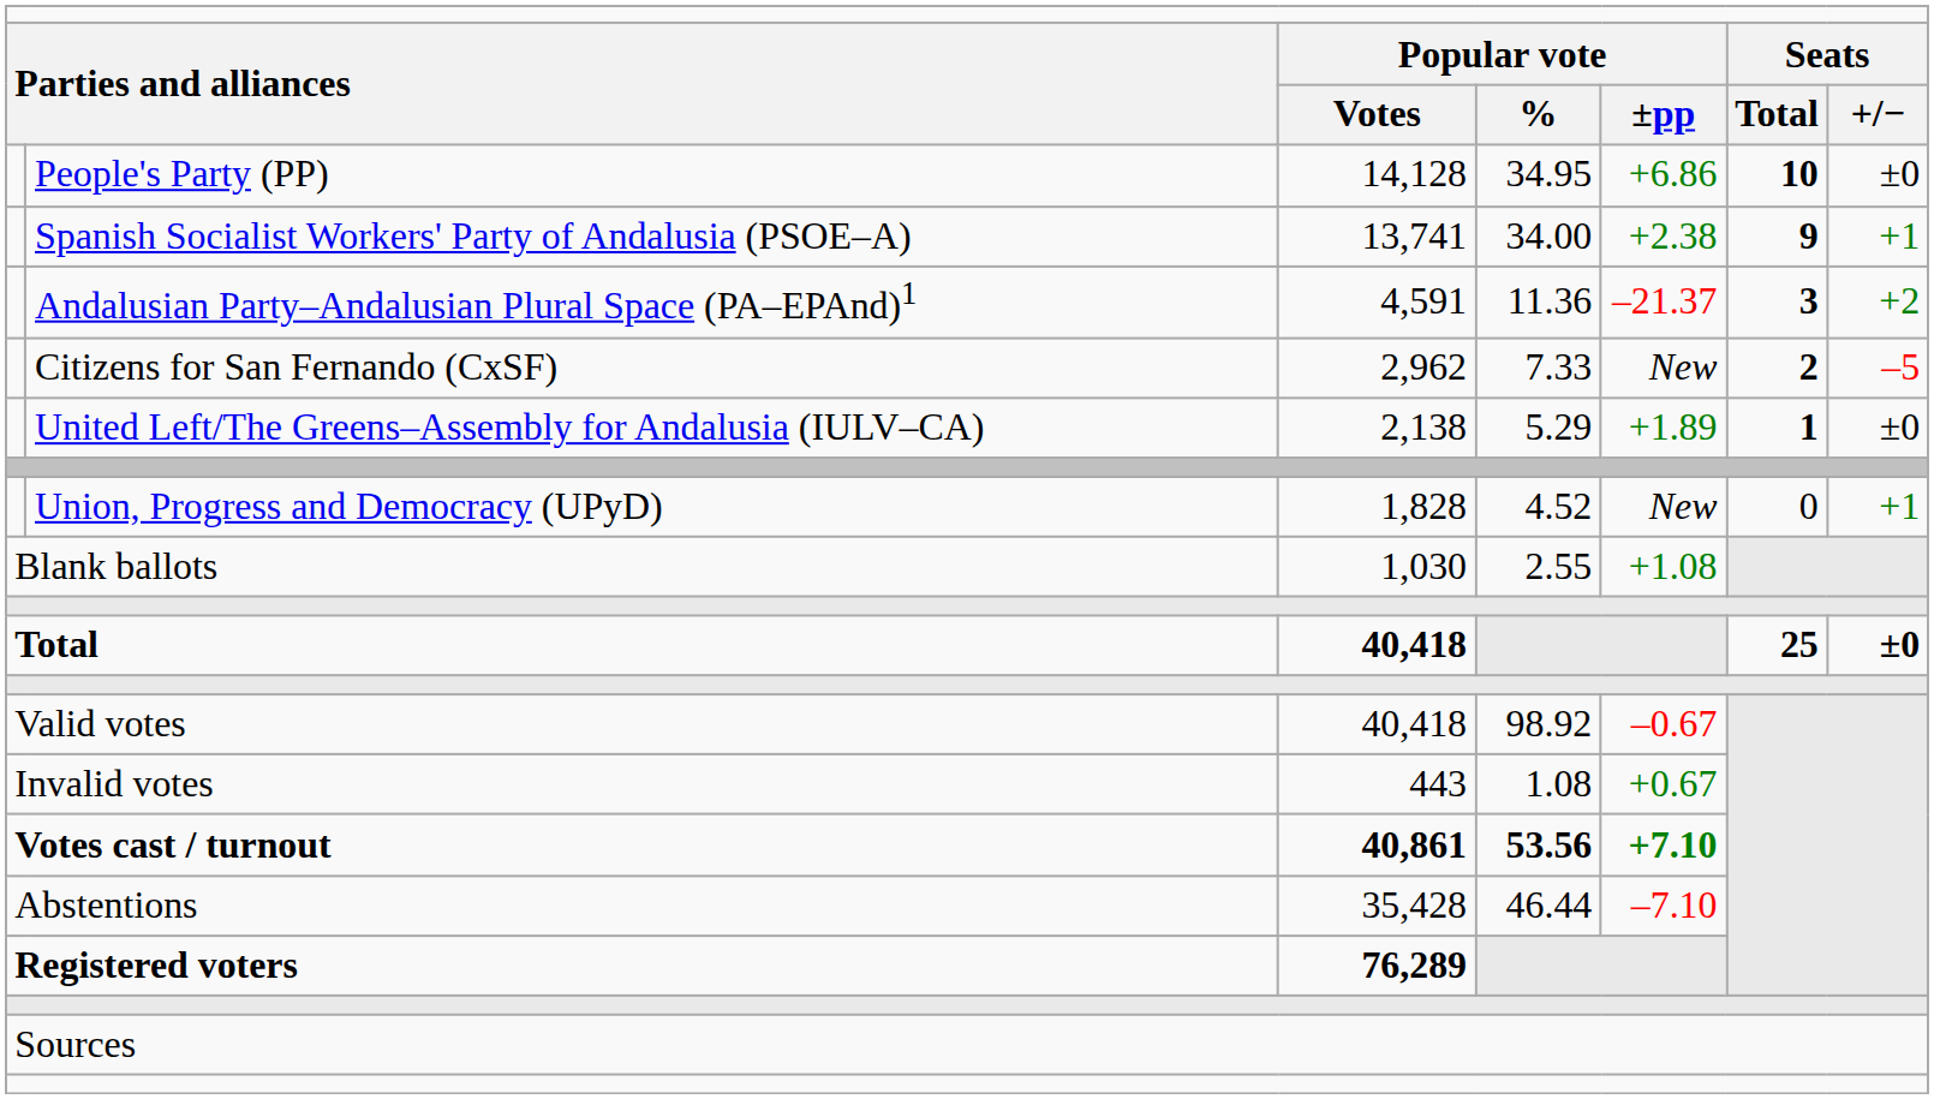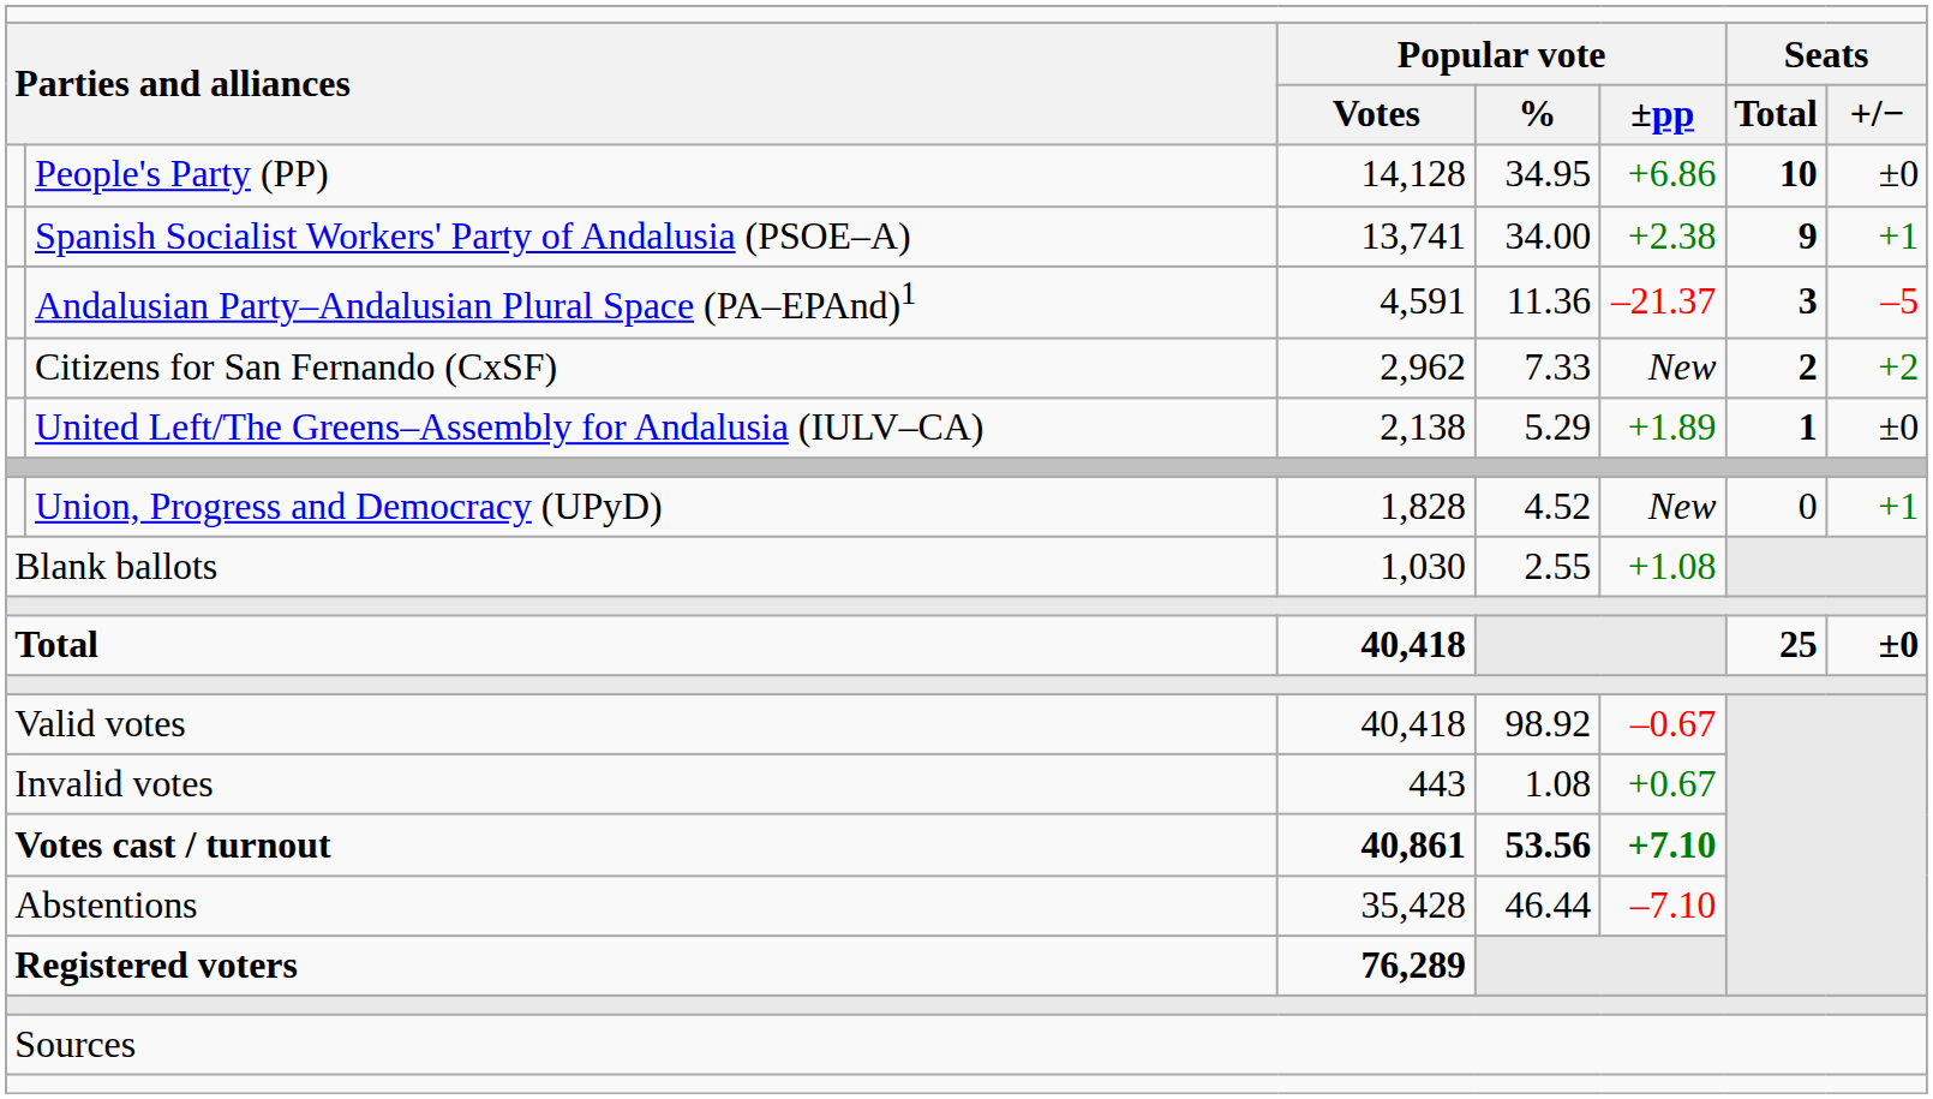Andalusian Party–Andalusian Plural Space (PA–EPAnd)1 | column 7: +2 -> –5
Citizens for San Fernando (CxSF) | column 7: –5 -> +2
